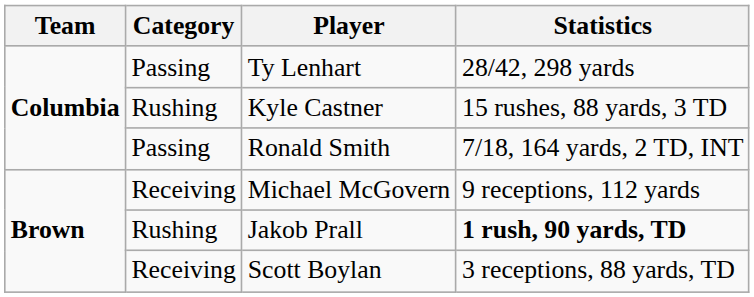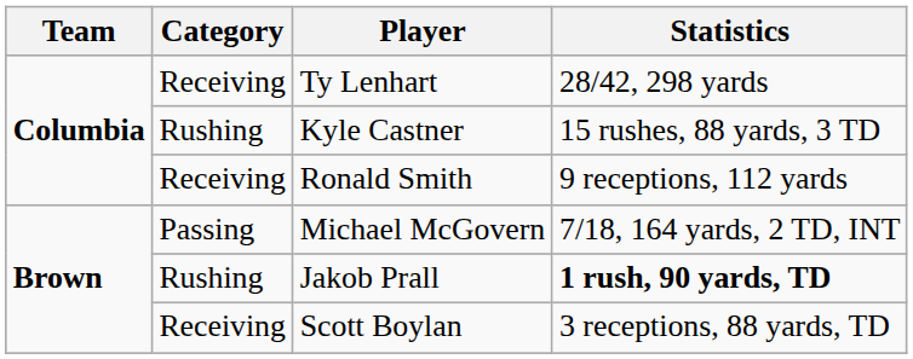Ty Lenhart | Category: Passing -> Receiving
Ronald Smith | Category: Passing -> Receiving
Ronald Smith | Statistics: 7/18, 164 yards, 2 TD, INT -> 9 receptions, 112 yards
Michael McGovern | Category: Receiving -> Passing
Michael McGovern | Statistics: 9 receptions, 112 yards -> 7/18, 164 yards, 2 TD, INT
